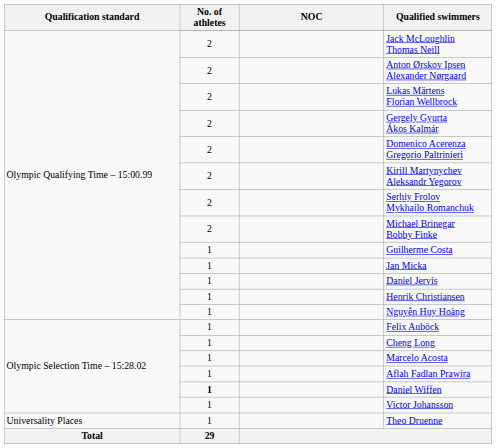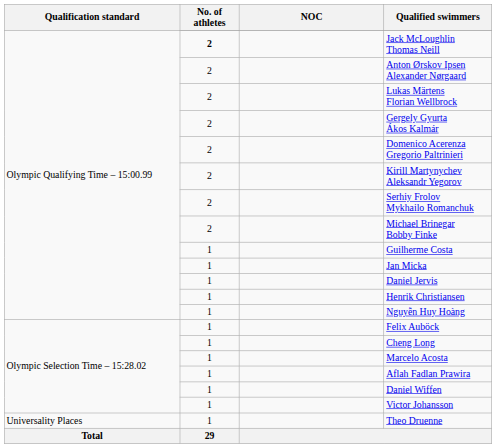Jack McLoughlin Thomas Neill | No. of athletes: normal -> bold
Daniel Wiffen | No. of athletes: bold -> normal
